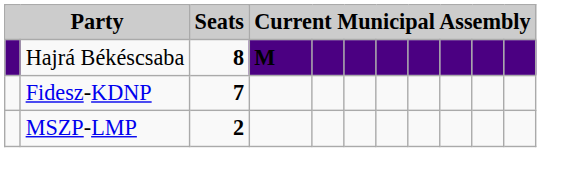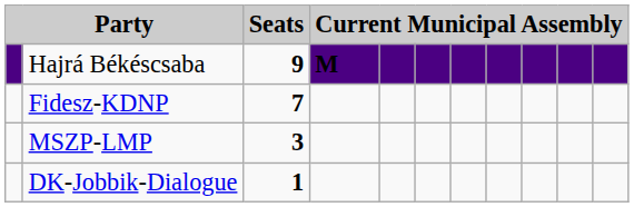Hajrá Békéscsaba | Seats: 8 -> 9
MSZP-LMP | Seats: 2 -> 3
+ row: DK-Jobbik-Dialogue | 1
